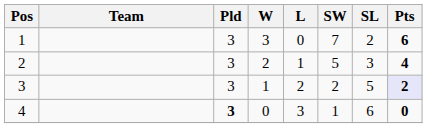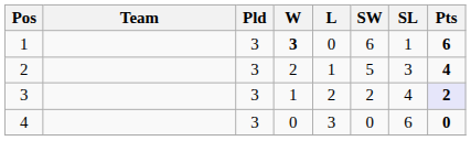row 2 | W: normal -> bold
row 2 | SW: 7 -> 6
row 2 | SL: 2 -> 1
row 4 | SL: 5 -> 4
row 5 | Pld: bold -> normal
row 5 | SW: 1 -> 0
